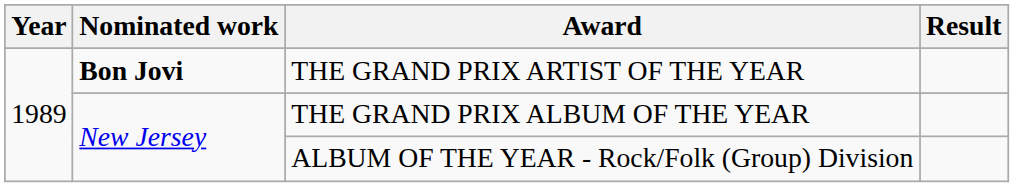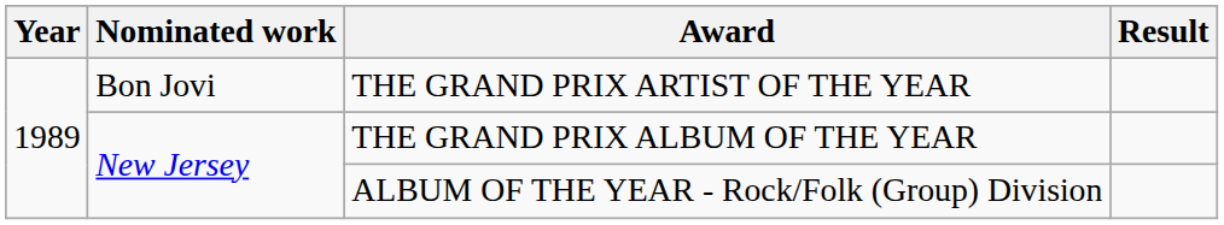THE GRAND PRIX ARTIST OF THE YEAR | Nominated work: bold -> normal
